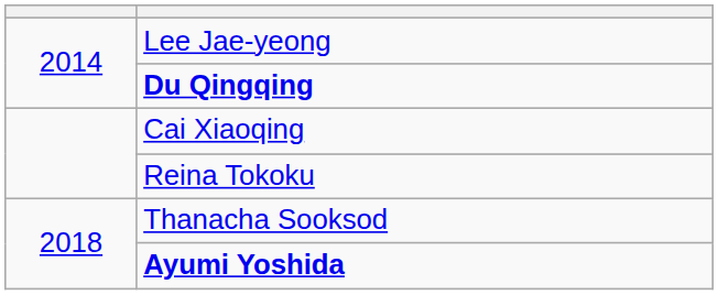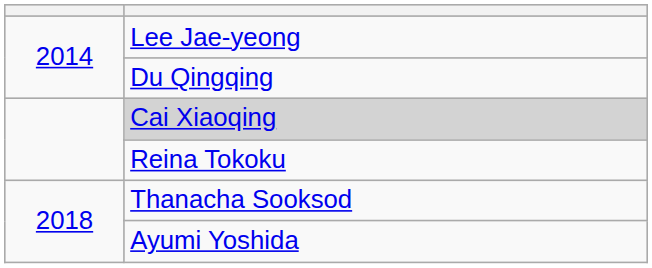Du Qingqing | column 2: bold -> normal
Cai Xiaoqing | column 2: no background -> lightgrey background
Ayumi Yoshida | column 2: bold -> normal
